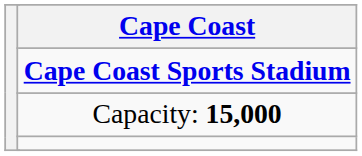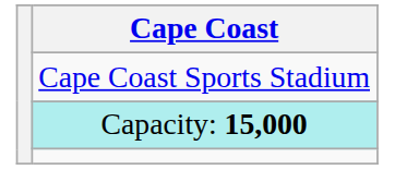Cape Coast Sports Stadium | Cape Coast: bold -> normal
Capacity: 15,000 | Cape Coast: no background -> paleturquoise background
